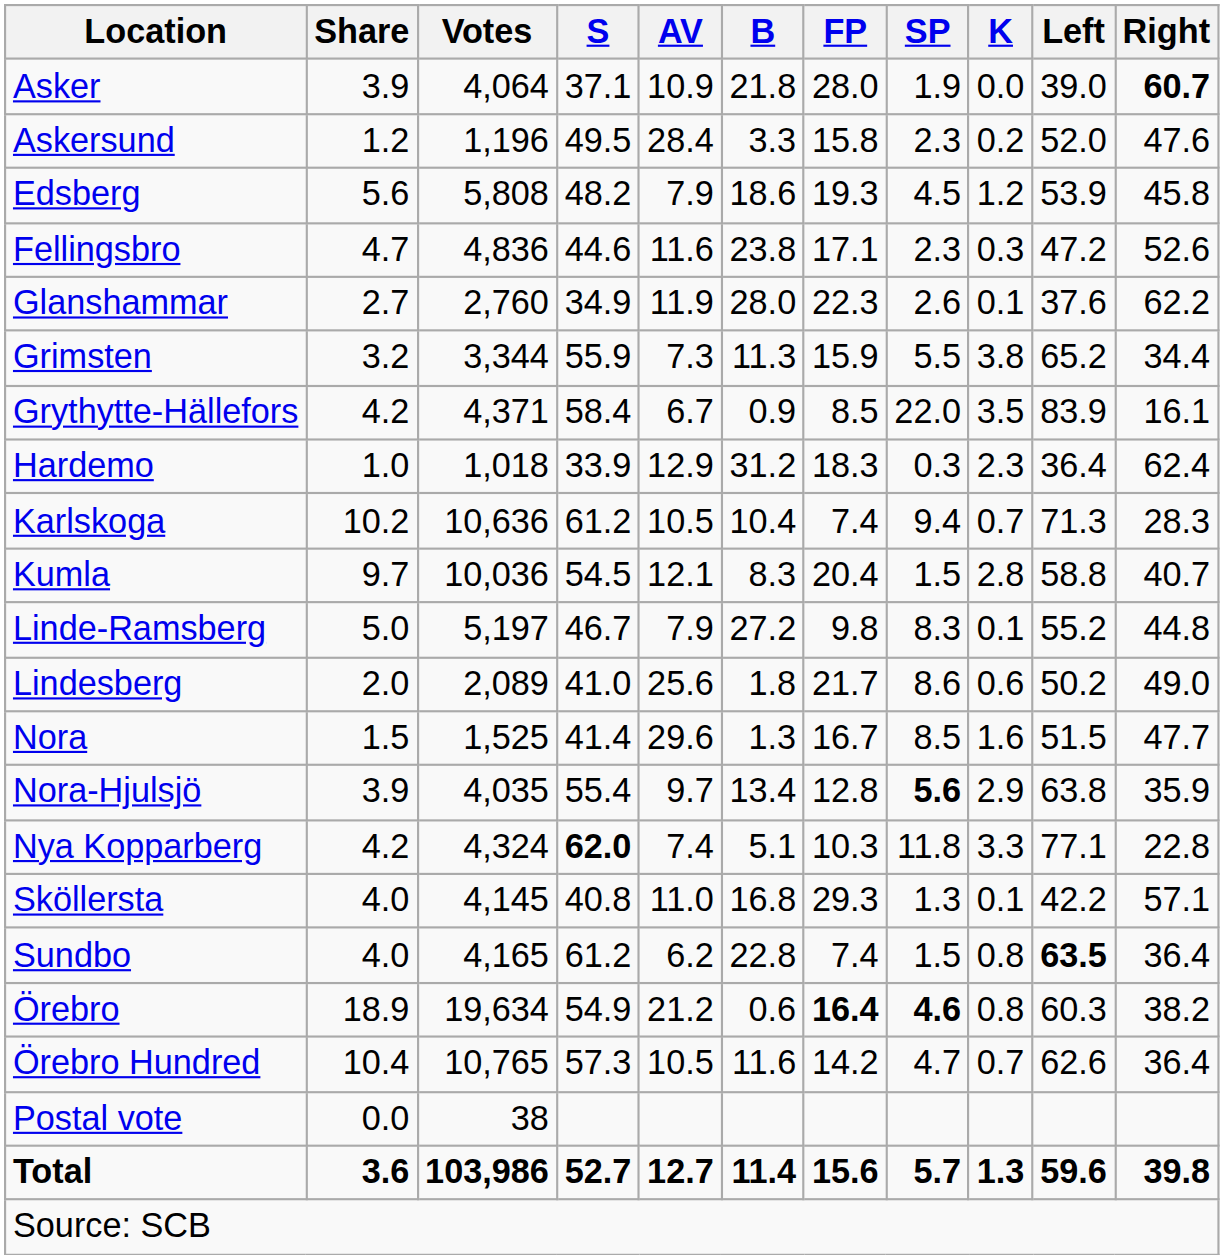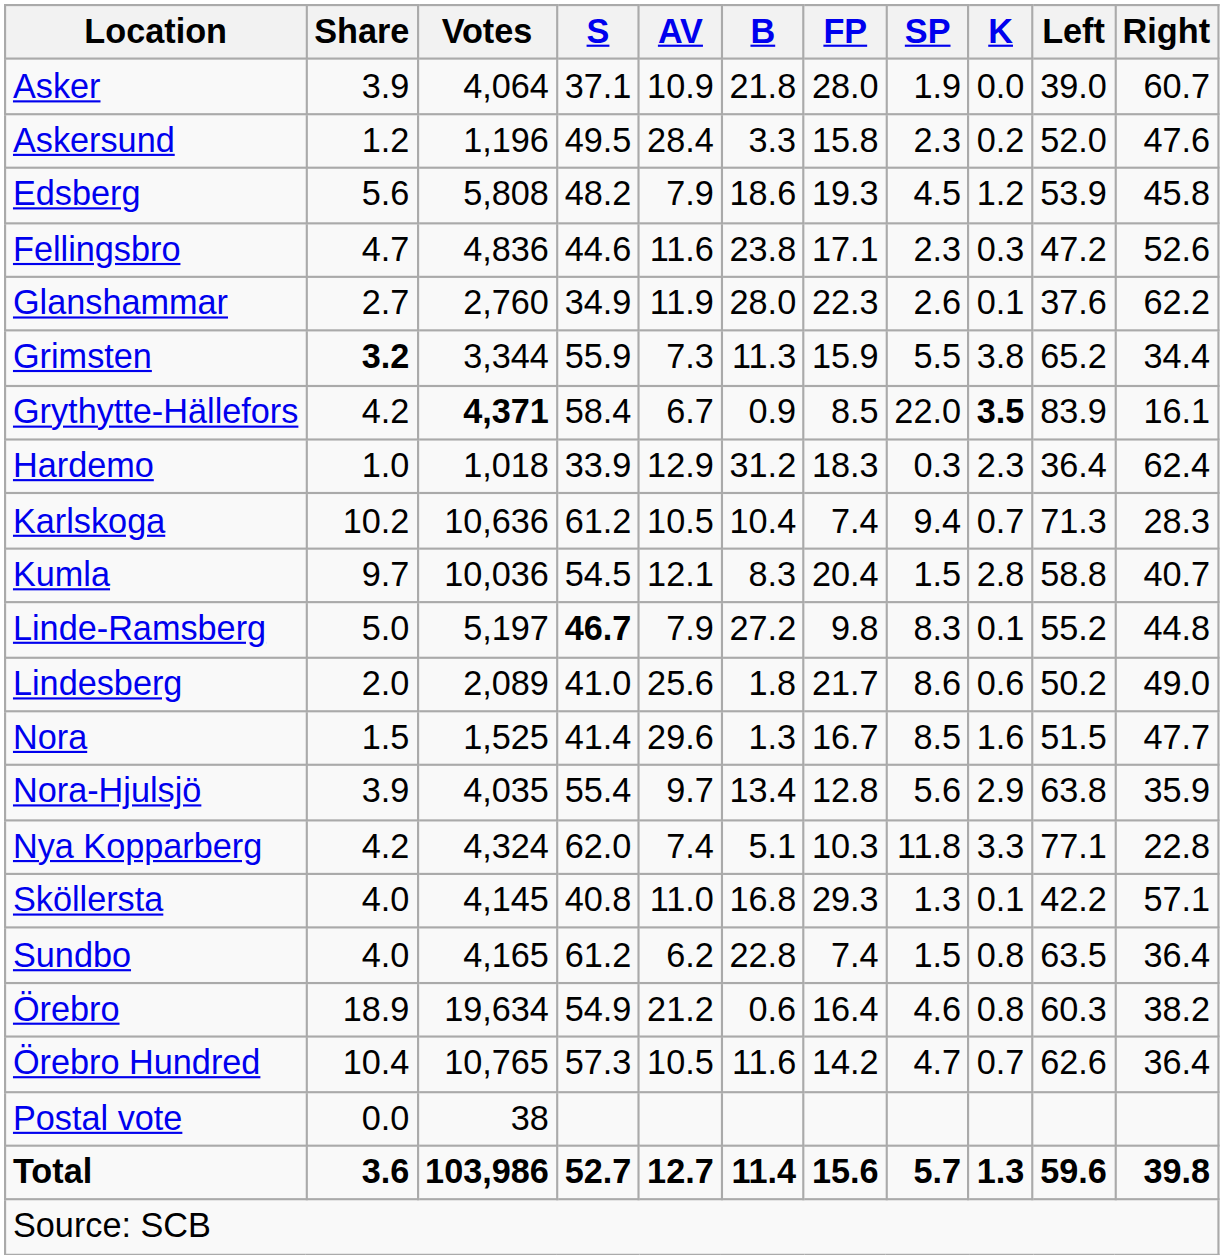Asker | Right: bold -> normal
Grimsten | Share: normal -> bold
Grythytte-Hällefors | Votes: normal -> bold
Grythytte-Hällefors | K: normal -> bold
Linde-Ramsberg | S: normal -> bold
Nora-Hjulsjö | SP: bold -> normal
Nya Kopparberg | S: bold -> normal
Sundbo | Left: bold -> normal
Örebro | FP: bold -> normal
Örebro | SP: bold -> normal
